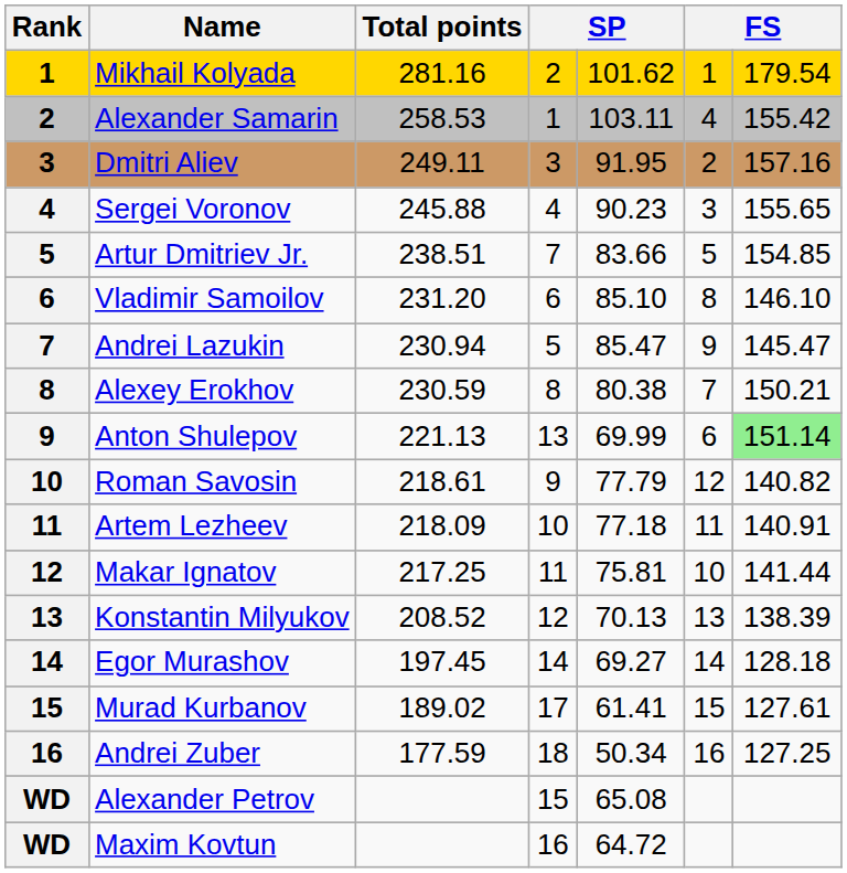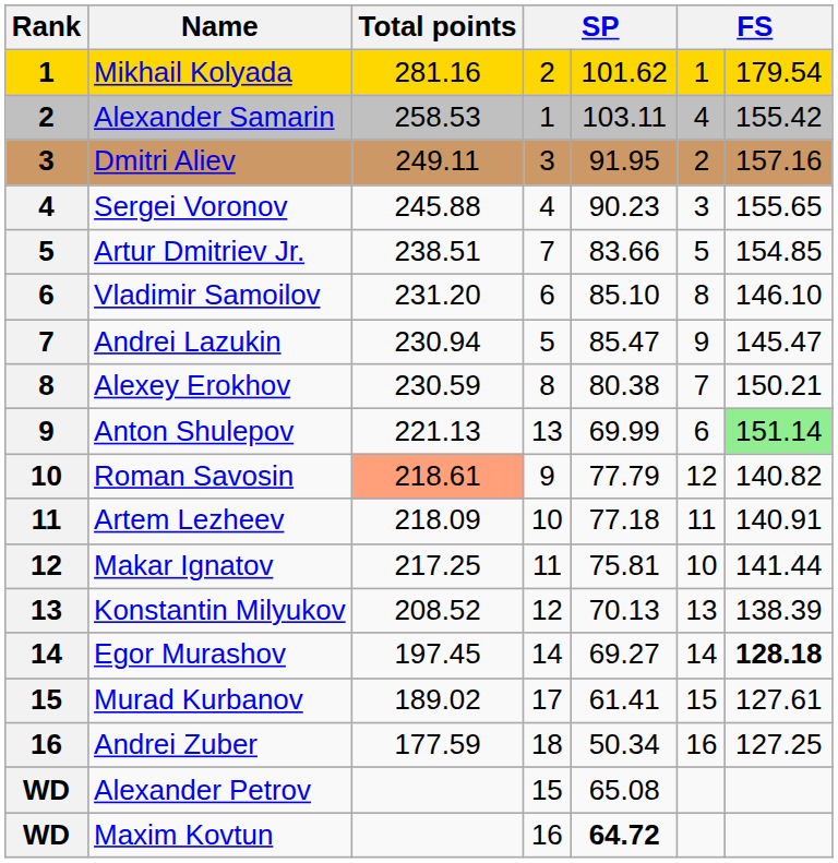Roman Savosin | Total points: no background -> lightsalmon background
Egor Murashov | column 7: normal -> bold
Maxim Kovtun | column 5: normal -> bold
